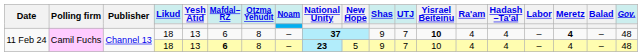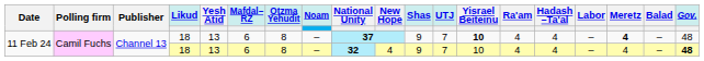row 4 | Mafdal– RZ: bold -> normal
row 4 | National Unity: 23 -> 32
row 4 | New Hope: 5 -> 4
row 4 | Gov.: normal -> bold
